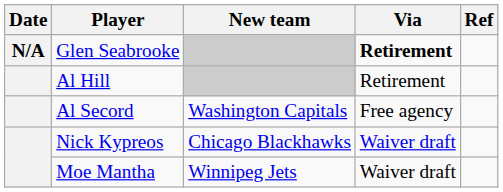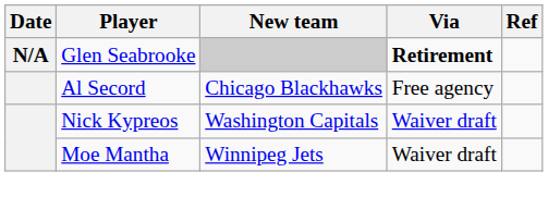- row: Al Hill | Retirement
Al Secord | New team: Washington Capitals -> Chicago Blackhawks
Nick Kypreos | New team: Chicago Blackhawks -> Washington Capitals
